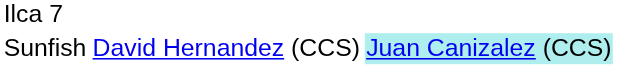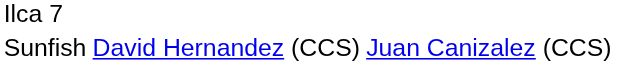Sunfish | column 3: paleturquoise background -> no background
